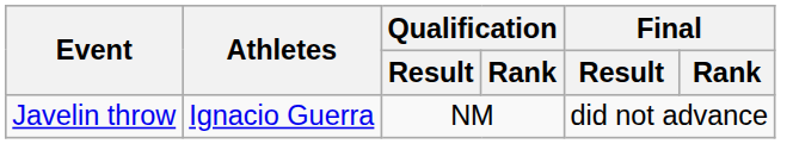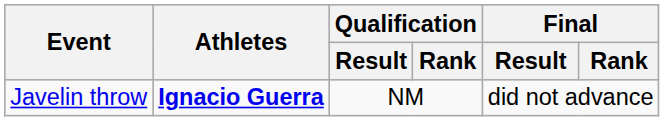Javelin throw | Athletes: normal -> bold
